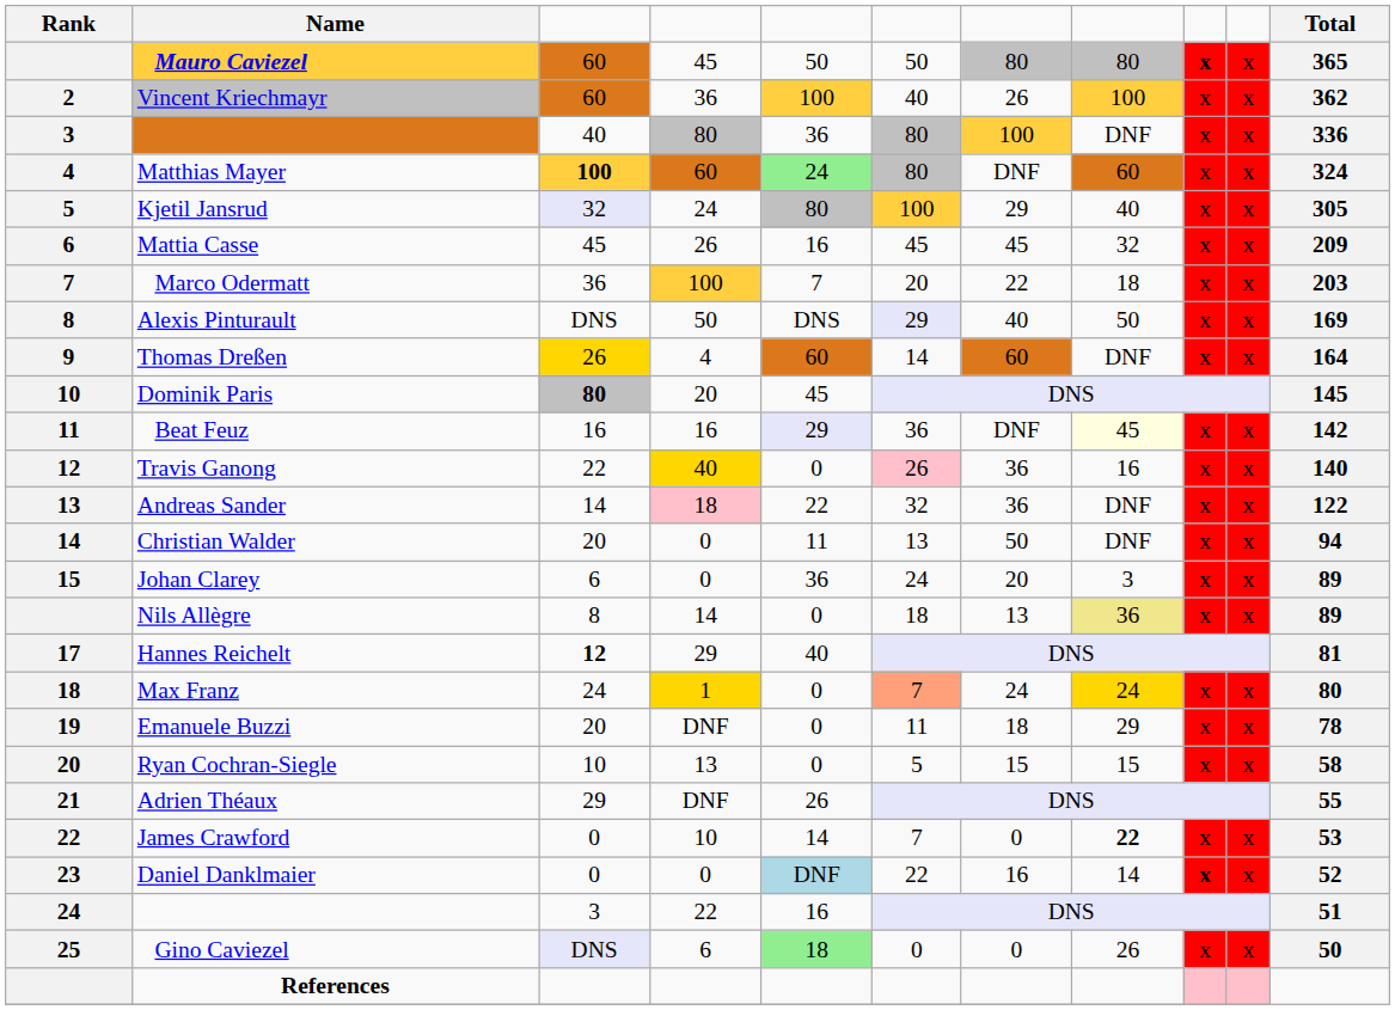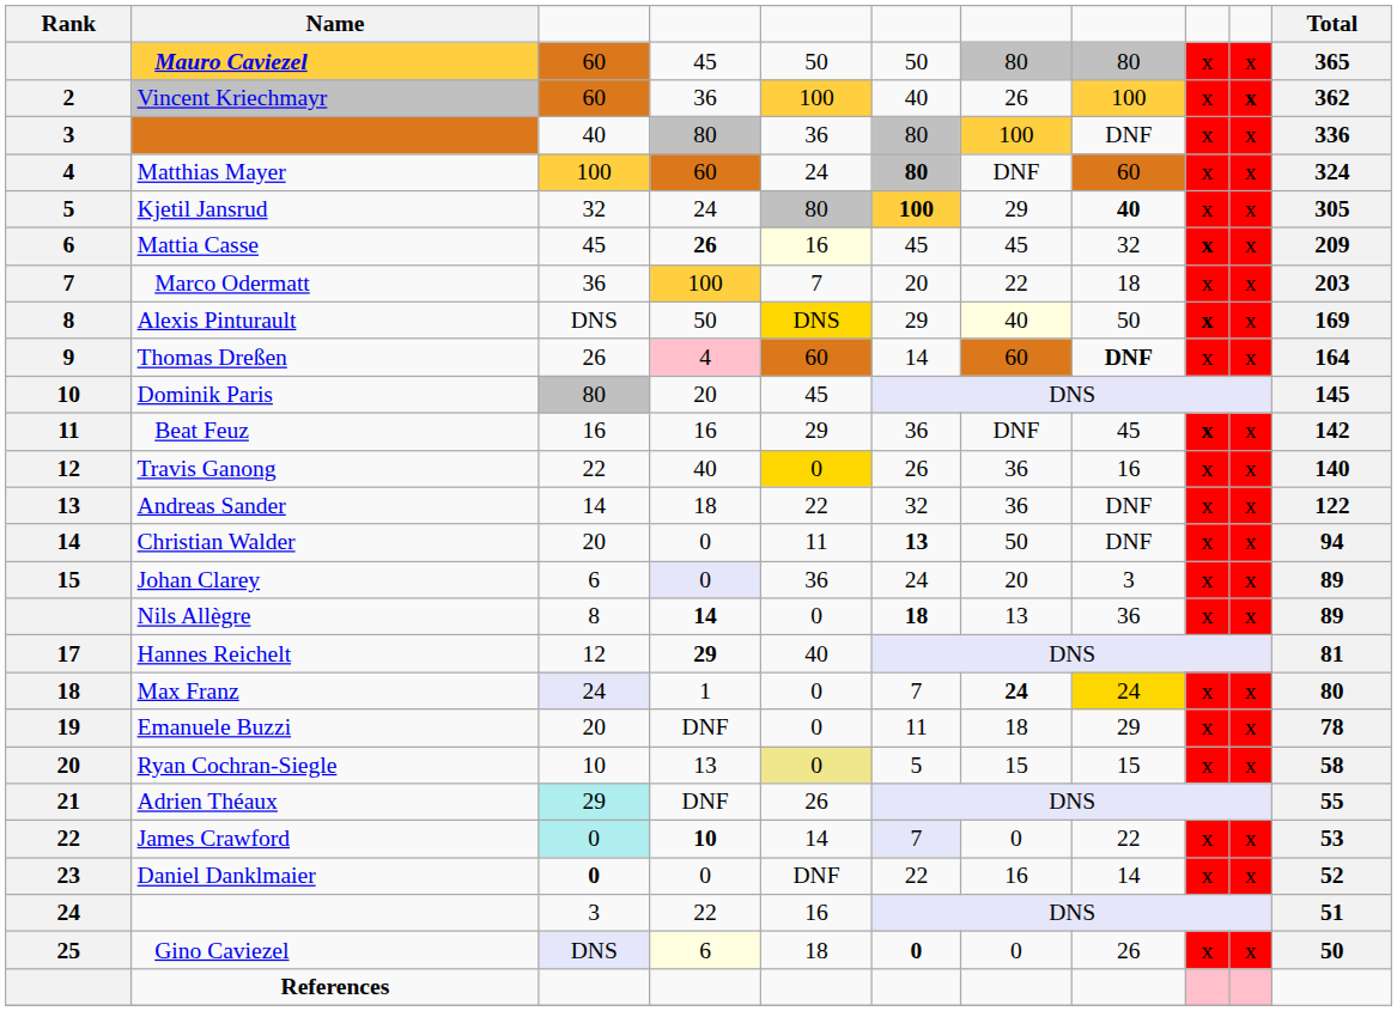Mauro Caviezel | column 9: bold -> normal
Vincent Kriechmayr | column 10: normal -> bold
Matthias Mayer | column 3: bold -> normal
Matthias Mayer | column 5: lightgreen background -> no background
Matthias Mayer | column 6: normal -> bold
Kjetil Jansrud | column 3: lavender background -> no background
Kjetil Jansrud | column 6: normal -> bold
Kjetil Jansrud | column 8: normal -> bold
Mattia Casse | column 4: normal -> bold
Mattia Casse | column 5: no background -> lightyellow background
Mattia Casse | column 9: normal -> bold
Alexis Pinturault | column 5: no background -> gold background
Alexis Pinturault | column 6: lavender background -> no background
Alexis Pinturault | column 7: no background -> lightyellow background
Alexis Pinturault | column 9: normal -> bold
Thomas Dreßen | column 3: gold background -> no background
Thomas Dreßen | column 4: no background -> pink background
Thomas Dreßen | column 8: normal -> bold
Dominik Paris | column 3: bold -> normal
Beat Feuz | column 5: lavender background -> no background
Beat Feuz | column 8: lightyellow background -> no background
Beat Feuz | column 9: normal -> bold
Travis Ganong | column 4: gold background -> no background
Travis Ganong | column 5: no background -> gold background
Travis Ganong | column 6: pink background -> no background
Andreas Sander | column 4: pink background -> no background
Christian Walder | column 6: normal -> bold
Johan Clarey | column 4: no background -> lavender background
Nils Allègre | column 4: normal -> bold
Nils Allègre | column 6: normal -> bold
Nils Allègre | column 8: khaki background -> no background
Hannes Reichelt | column 3: bold -> normal
Hannes Reichelt | column 4: normal -> bold
Max Franz | column 3: no background -> lavender background
Max Franz | column 4: gold background -> no background
Max Franz | column 6: lightsalmon background -> no background
Max Franz | column 7: normal -> bold
Ryan Cochran-Siegle | column 5: no background -> khaki background
Adrien Théaux | column 3: no background -> paleturquoise background
James Crawford | column 3: no background -> paleturquoise background
James Crawford | column 4: normal -> bold
James Crawford | column 6: no background -> lavender background
James Crawford | column 8: bold -> normal
Daniel Danklmaier | column 3: normal -> bold
Daniel Danklmaier | column 5: lightblue background -> no background
Daniel Danklmaier | column 9: bold -> normal
Gino Caviezel | column 4: no background -> lightyellow background
Gino Caviezel | column 5: lightgreen background -> no background
Gino Caviezel | column 6: normal -> bold
